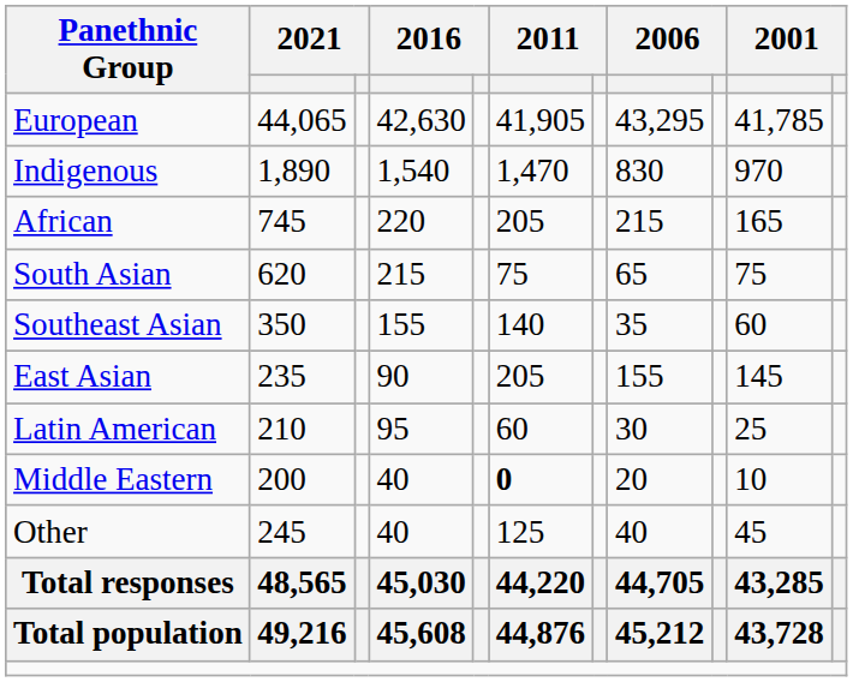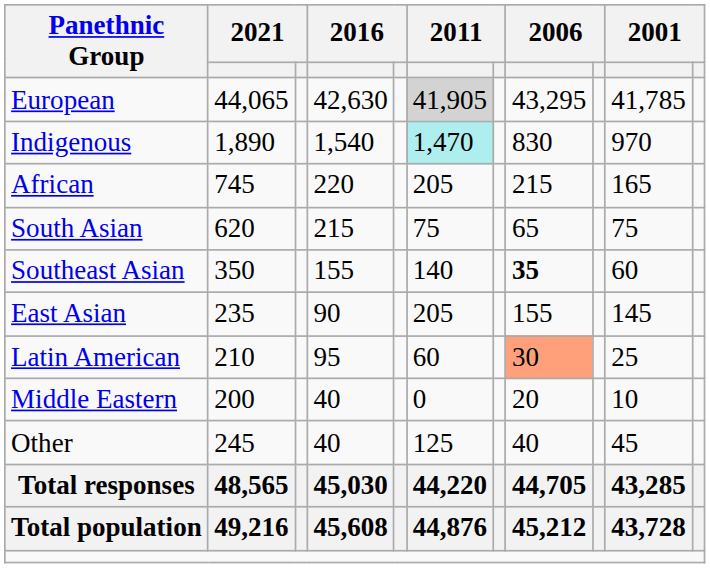European | column 6: no background -> lightgrey background
Indigenous | column 6: no background -> paleturquoise background
Southeast Asian | column 8: normal -> bold
Latin American | column 8: no background -> lightsalmon background
Middle Eastern | column 6: bold -> normal
